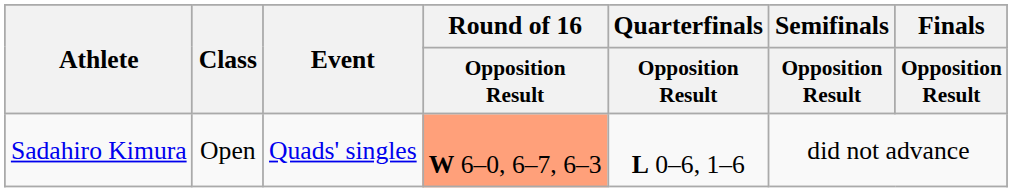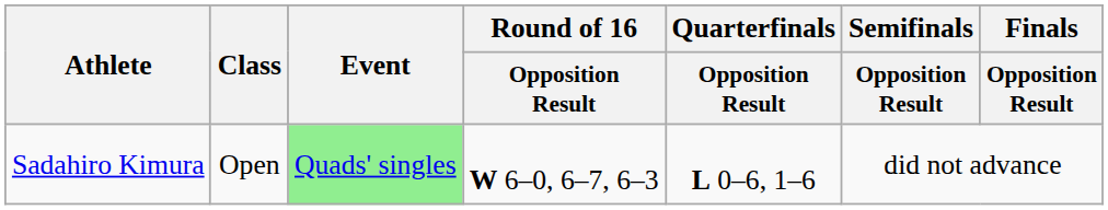Sadahiro Kimura | Event: no background -> lightgreen background
Sadahiro Kimura | Round of 16 / Opposition Result: lightsalmon background -> no background
